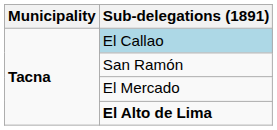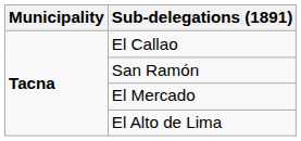El Callao | Sub-delegations (1891): lightblue background -> no background
El Alto de Lima | Sub-delegations (1891): bold -> normal
